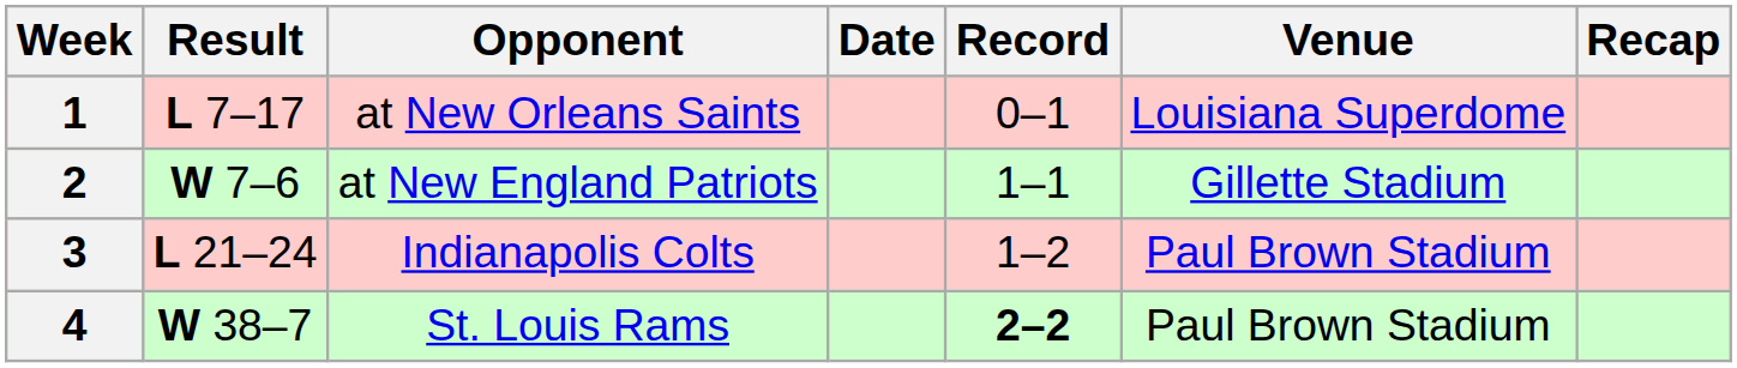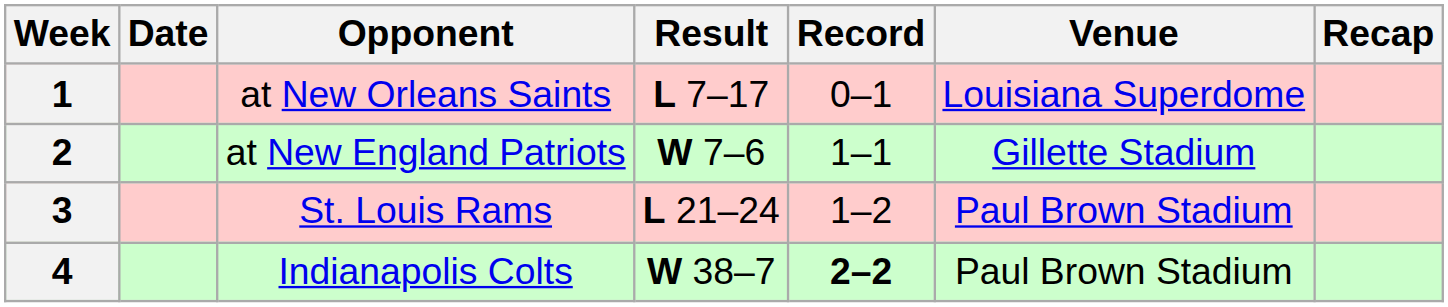columns swapped: Date <-> Result
3 | Opponent: Indianapolis Colts -> St. Louis Rams
4 | Opponent: St. Louis Rams -> Indianapolis Colts
